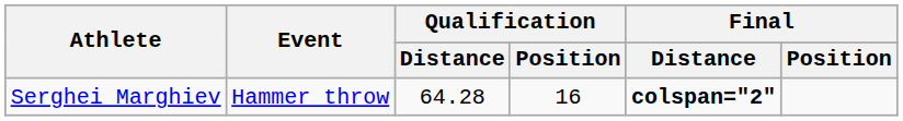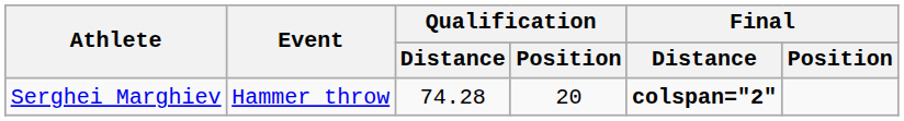Serghei Marghiev | Qualification / Distance: 64.28 -> 74.28
Serghei Marghiev | Qualification / Position: 16 -> 20
